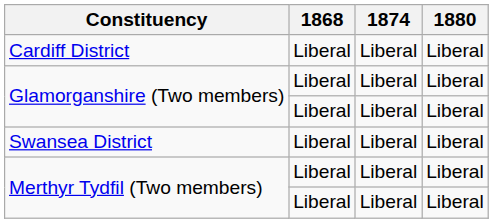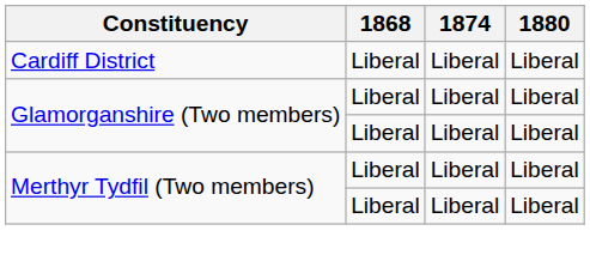- row: Swansea District | Liberal | Liberal | Liberal
